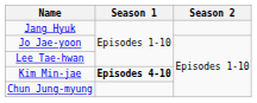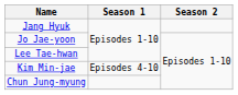Kim Min-jae | Season 1: bold -> normal
